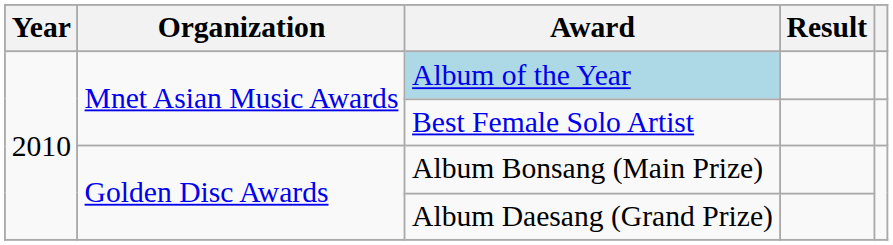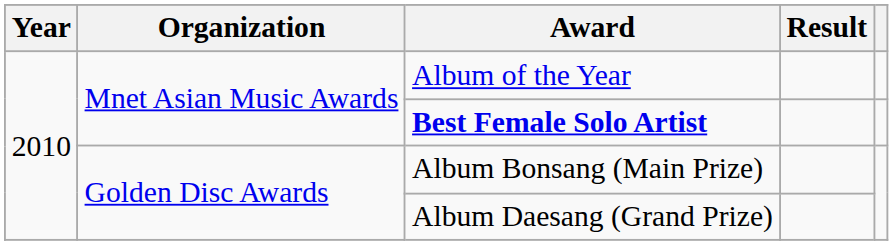Album of the Year | Award: lightblue background -> no background
Best Female Solo Artist | Award: normal -> bold
